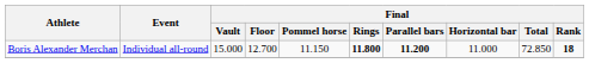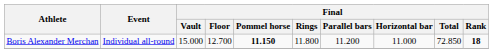row 3 | Final / Pommel horse: normal -> bold
row 3 | Final / Rings: bold -> normal
row 3 | Final / Parallel bars: bold -> normal
